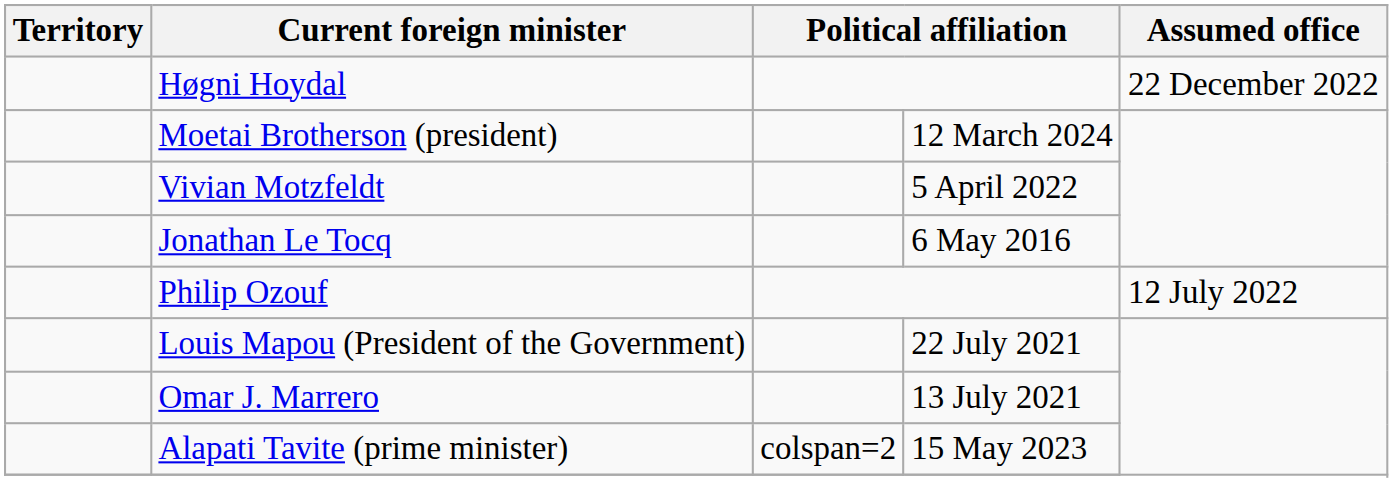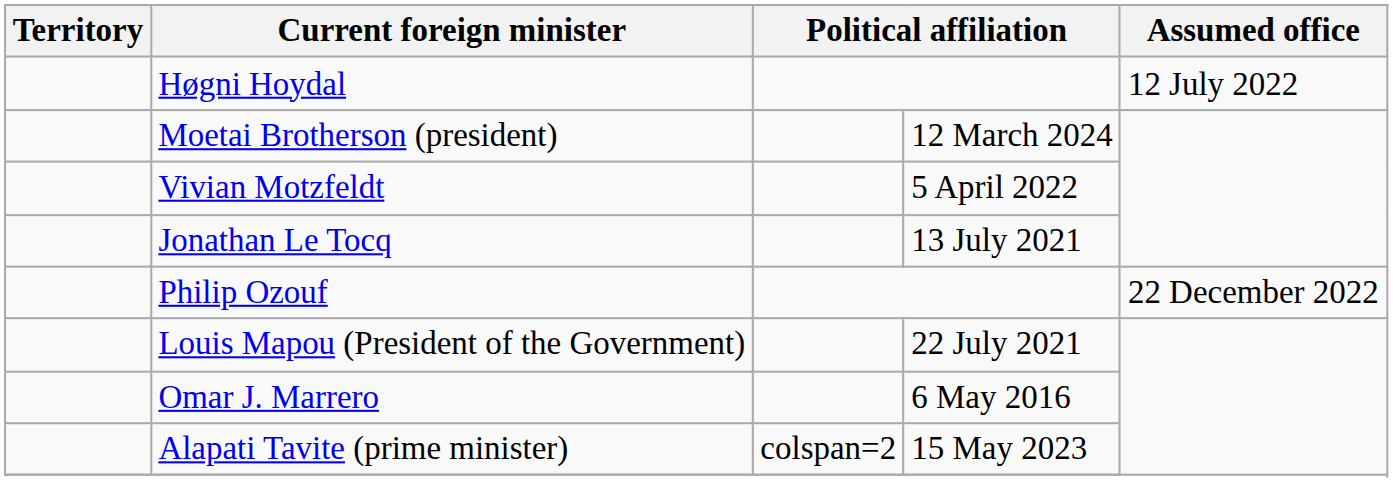Høgni Hoydal | Assumed office: 22 December 2022 -> 12 July 2022
Jonathan Le Tocq | column 4: 6 May 2016 -> 13 July 2021
Philip Ozouf | Assumed office: 12 July 2022 -> 22 December 2022
Omar J. Marrero | column 4: 13 July 2021 -> 6 May 2016
